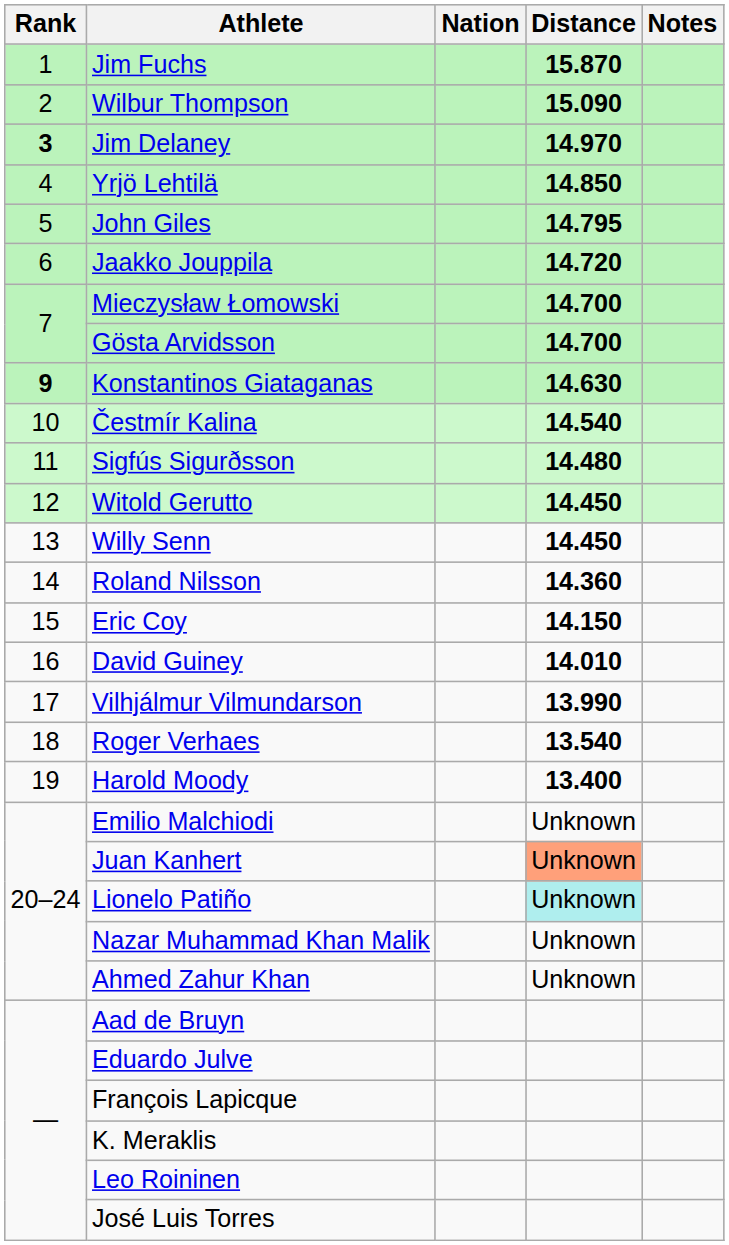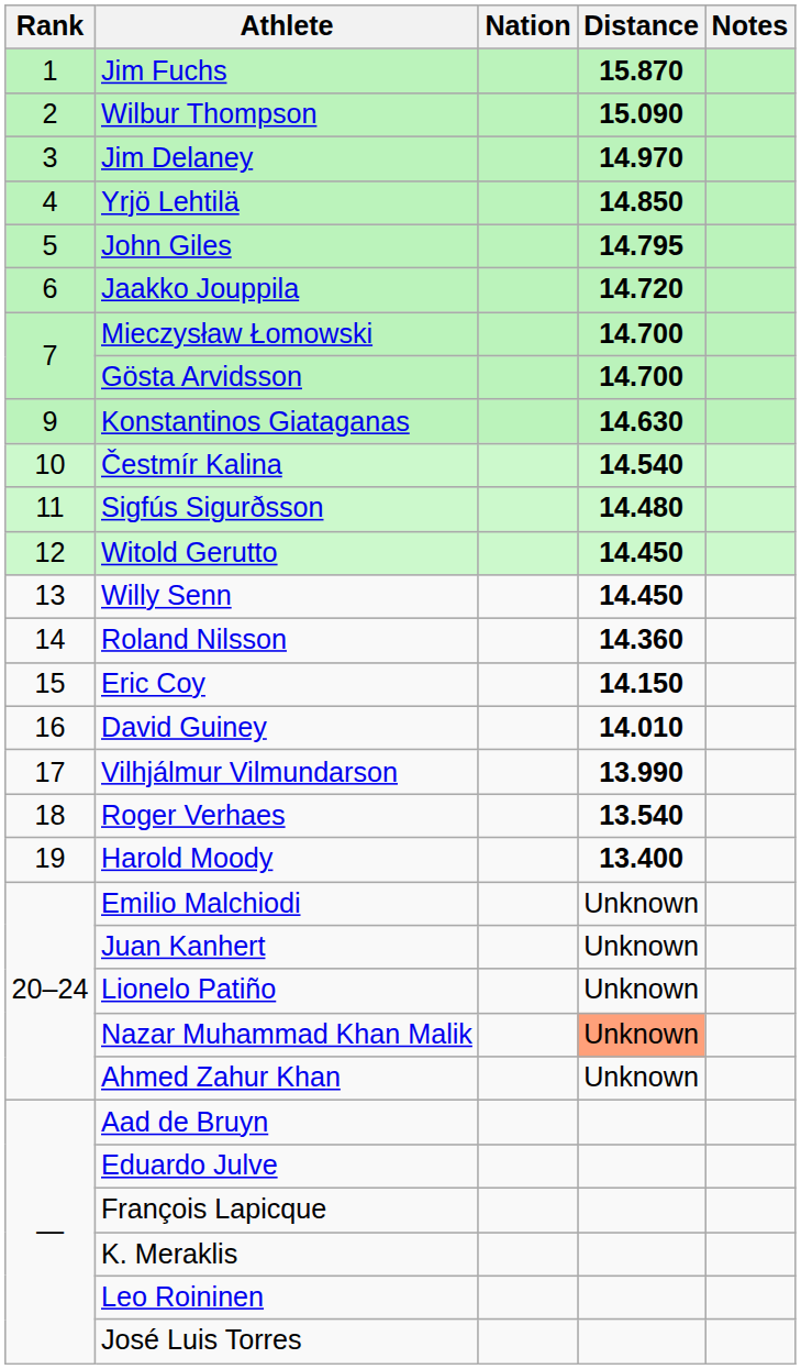Jim Delaney | Rank: bold -> normal
Konstantinos Giataganas | Rank: bold -> normal
Juan Kanhert | Distance: lightsalmon background -> no background
Lionelo Patiño | Distance: paleturquoise background -> no background
Nazar Muhammad Khan Malik | Distance: no background -> lightsalmon background
